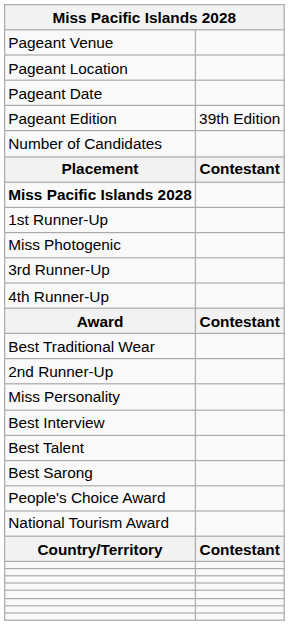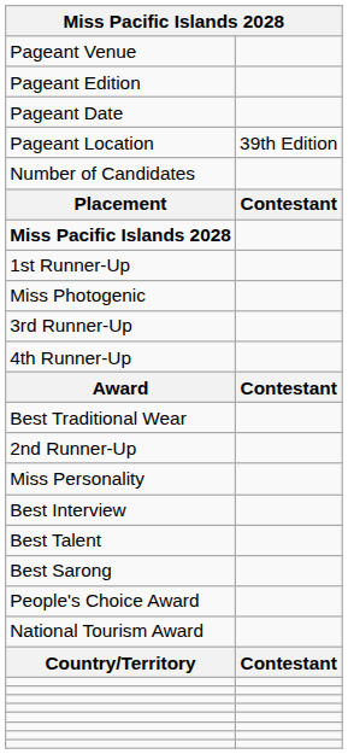row 3 | column 1: Pageant Location -> Pageant Edition
row 5 | column 1: Pageant Edition -> Pageant Location
